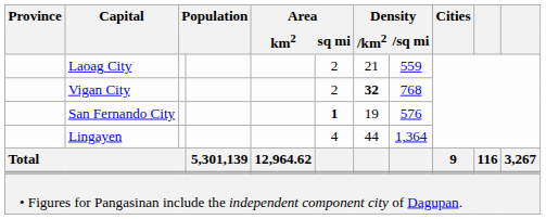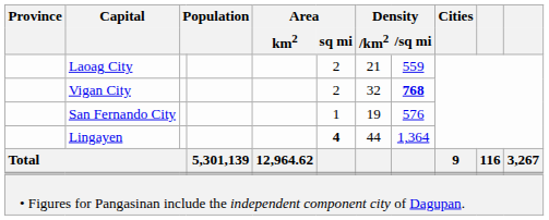Vigan City | Density / km2: bold -> normal
Vigan City | Density / sq mi: normal -> bold
San Fernando City | Area / sq mi: bold -> normal
Lingayen | Area / sq mi: normal -> bold
